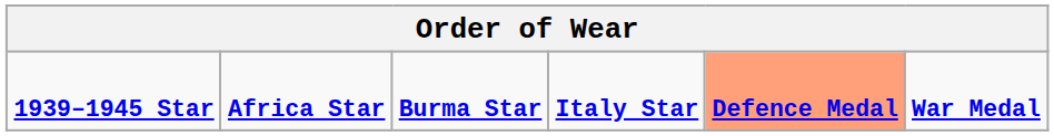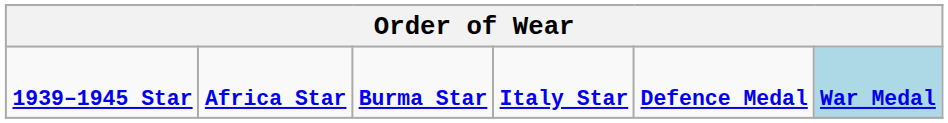1939–1945 Star | column 5: lightsalmon background -> no background
1939–1945 Star | column 6: no background -> lightblue background
